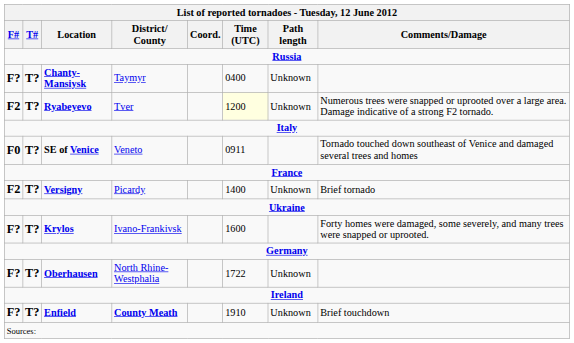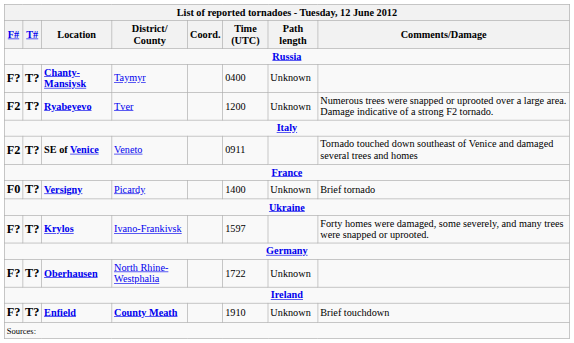Ryabeyevo | Time (UTC): lightyellow background -> no background
SE of Venice | F#: F0 -> F2
Versigny | F#: F2 -> F0
Krylos | Time (UTC): 1600 -> 1597
